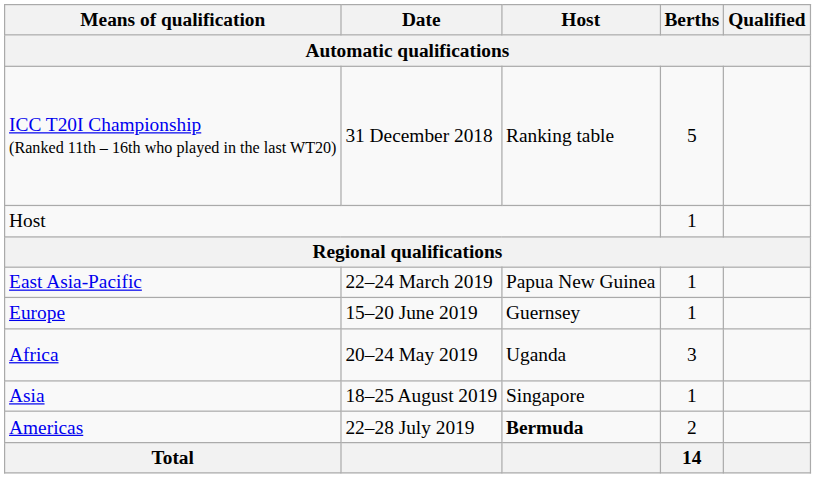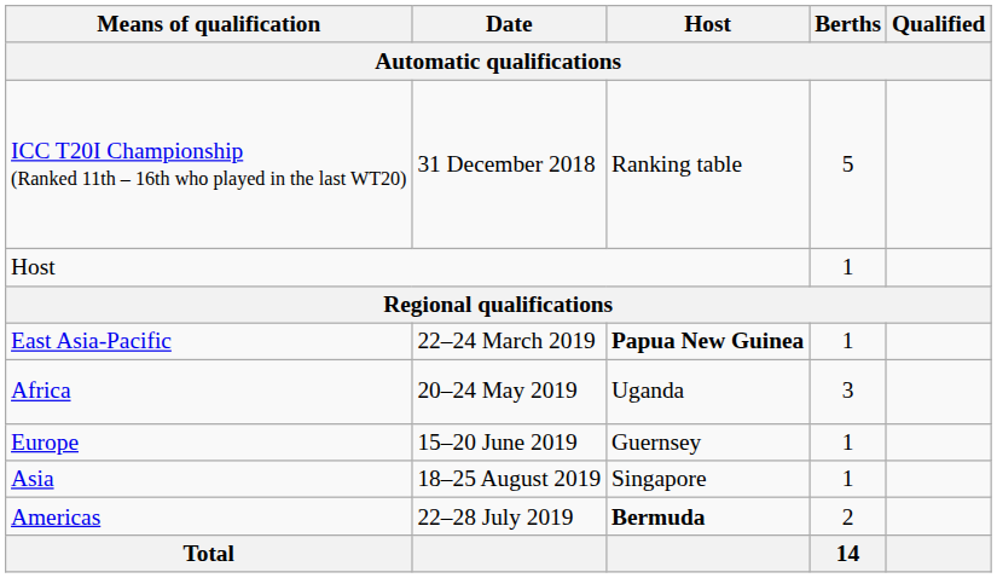East Asia-Pacific | Host: normal -> bold
rows swapped: Africa <-> Europe
